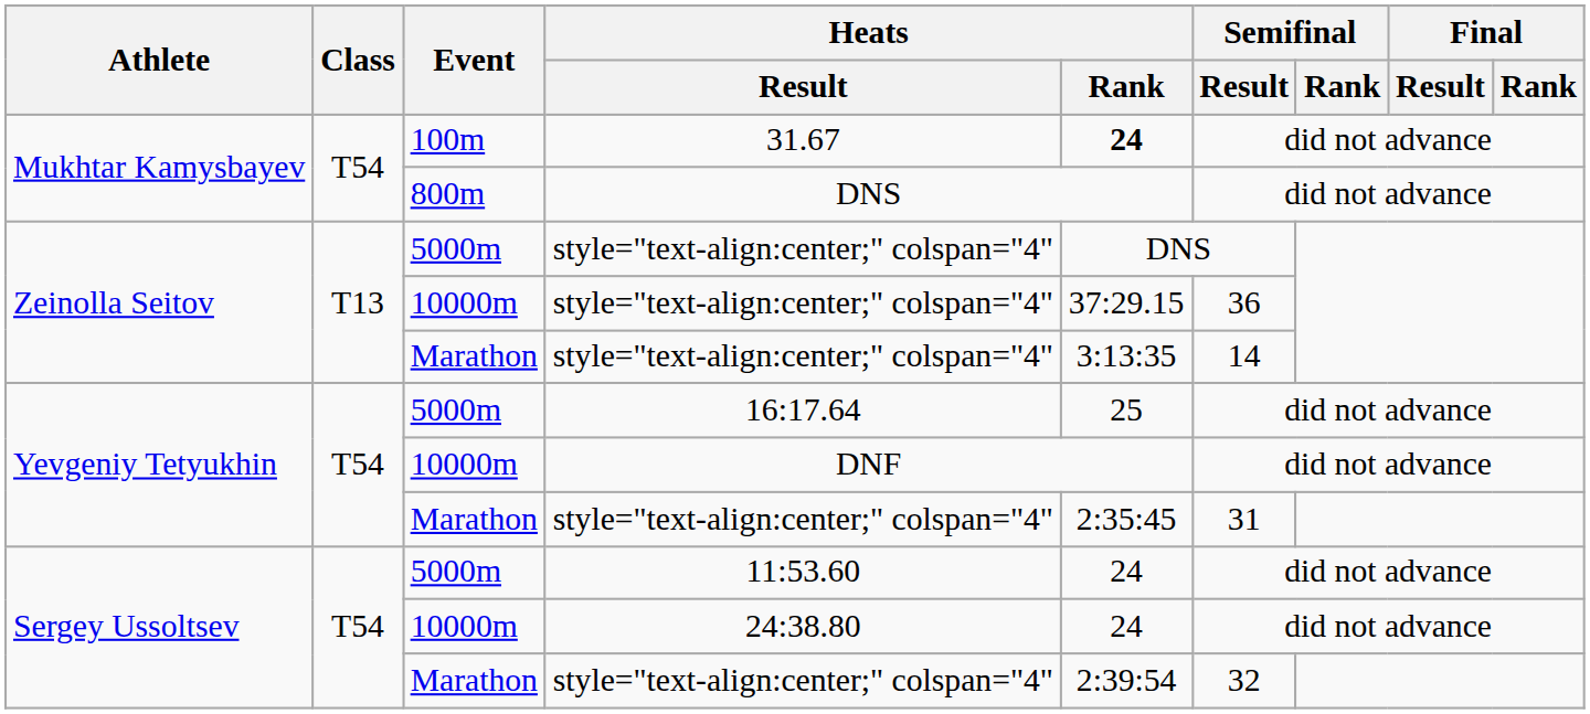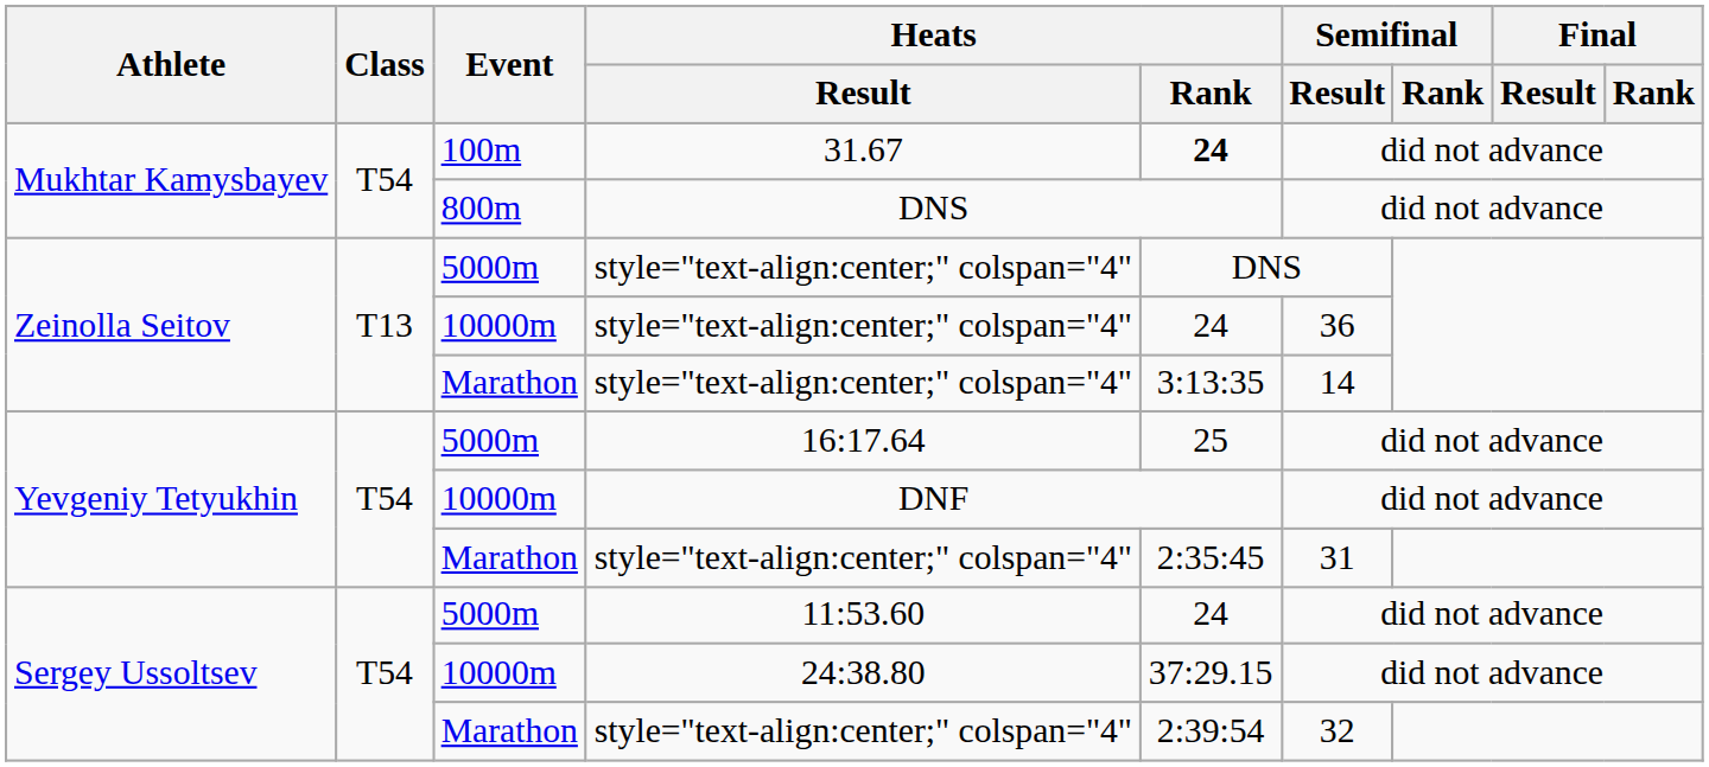10000m / style="text-align:center;" colspan="4" | Heats / Rank: 37:29.15 -> 24
24:38.80 | Heats / Rank: 24 -> 37:29.15
